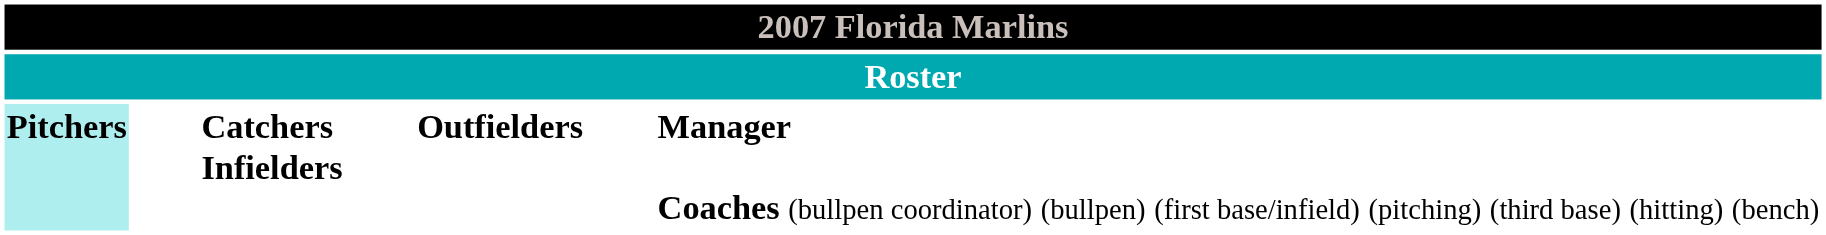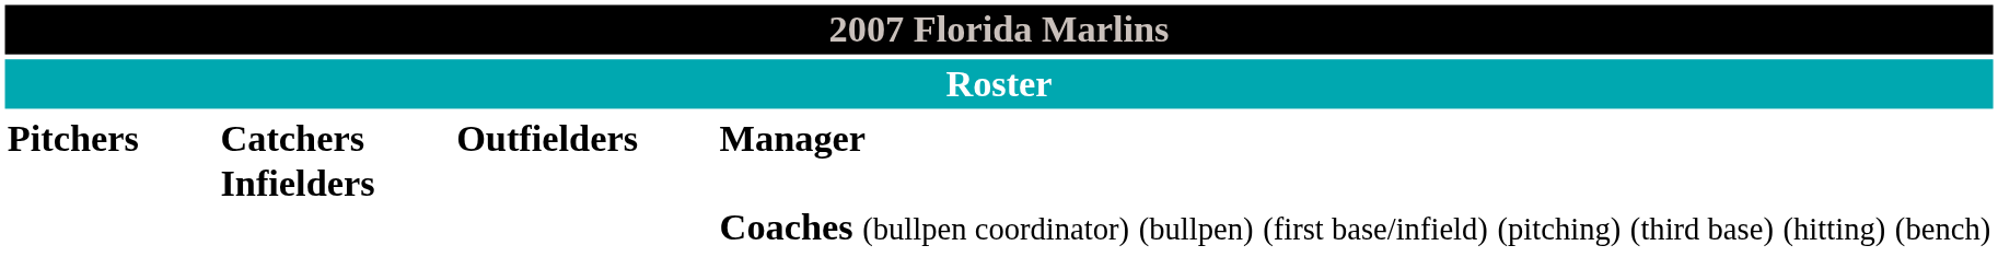Pitchers | column 1: paleturquoise background -> no background
